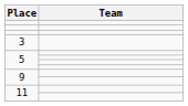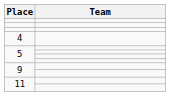row 5 | Place: 3 -> 4
